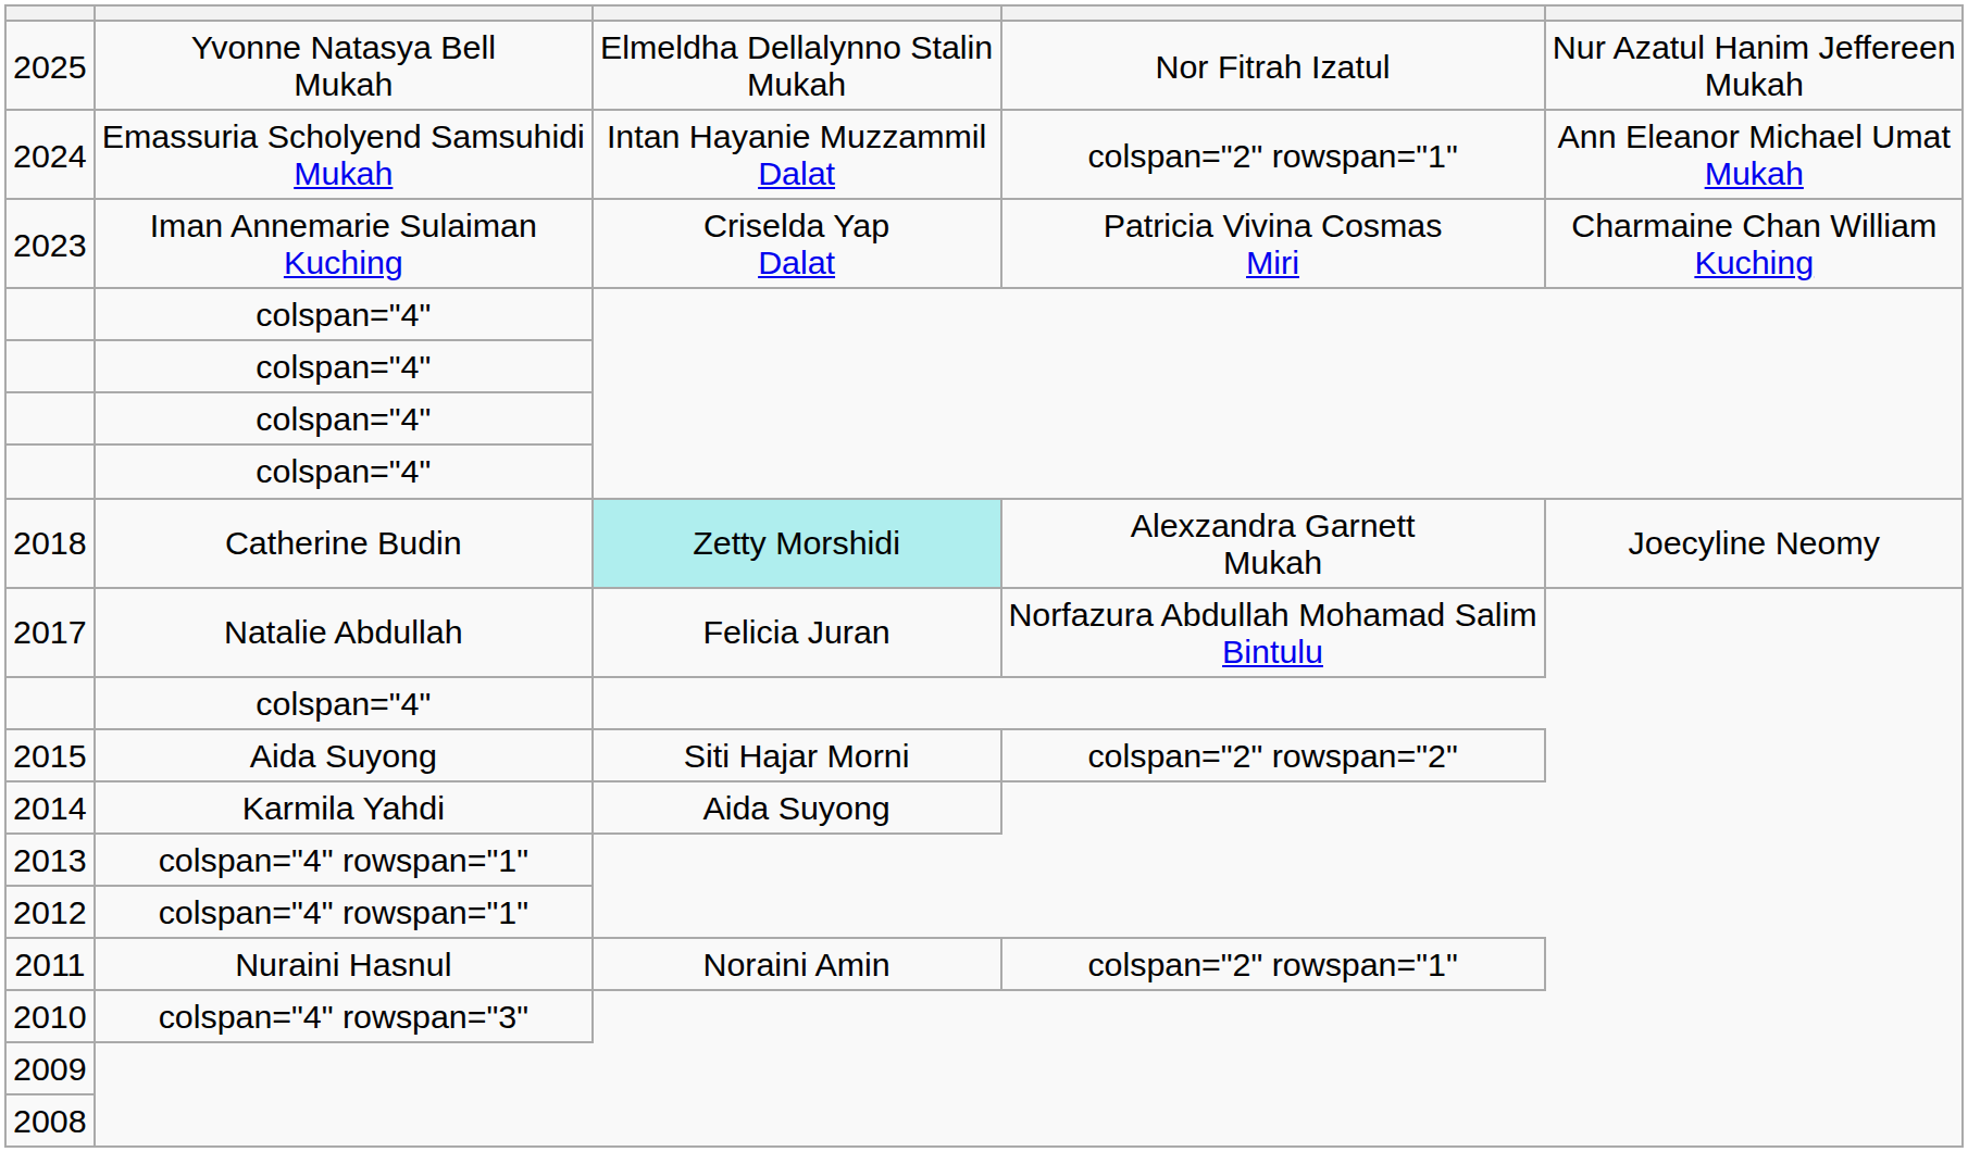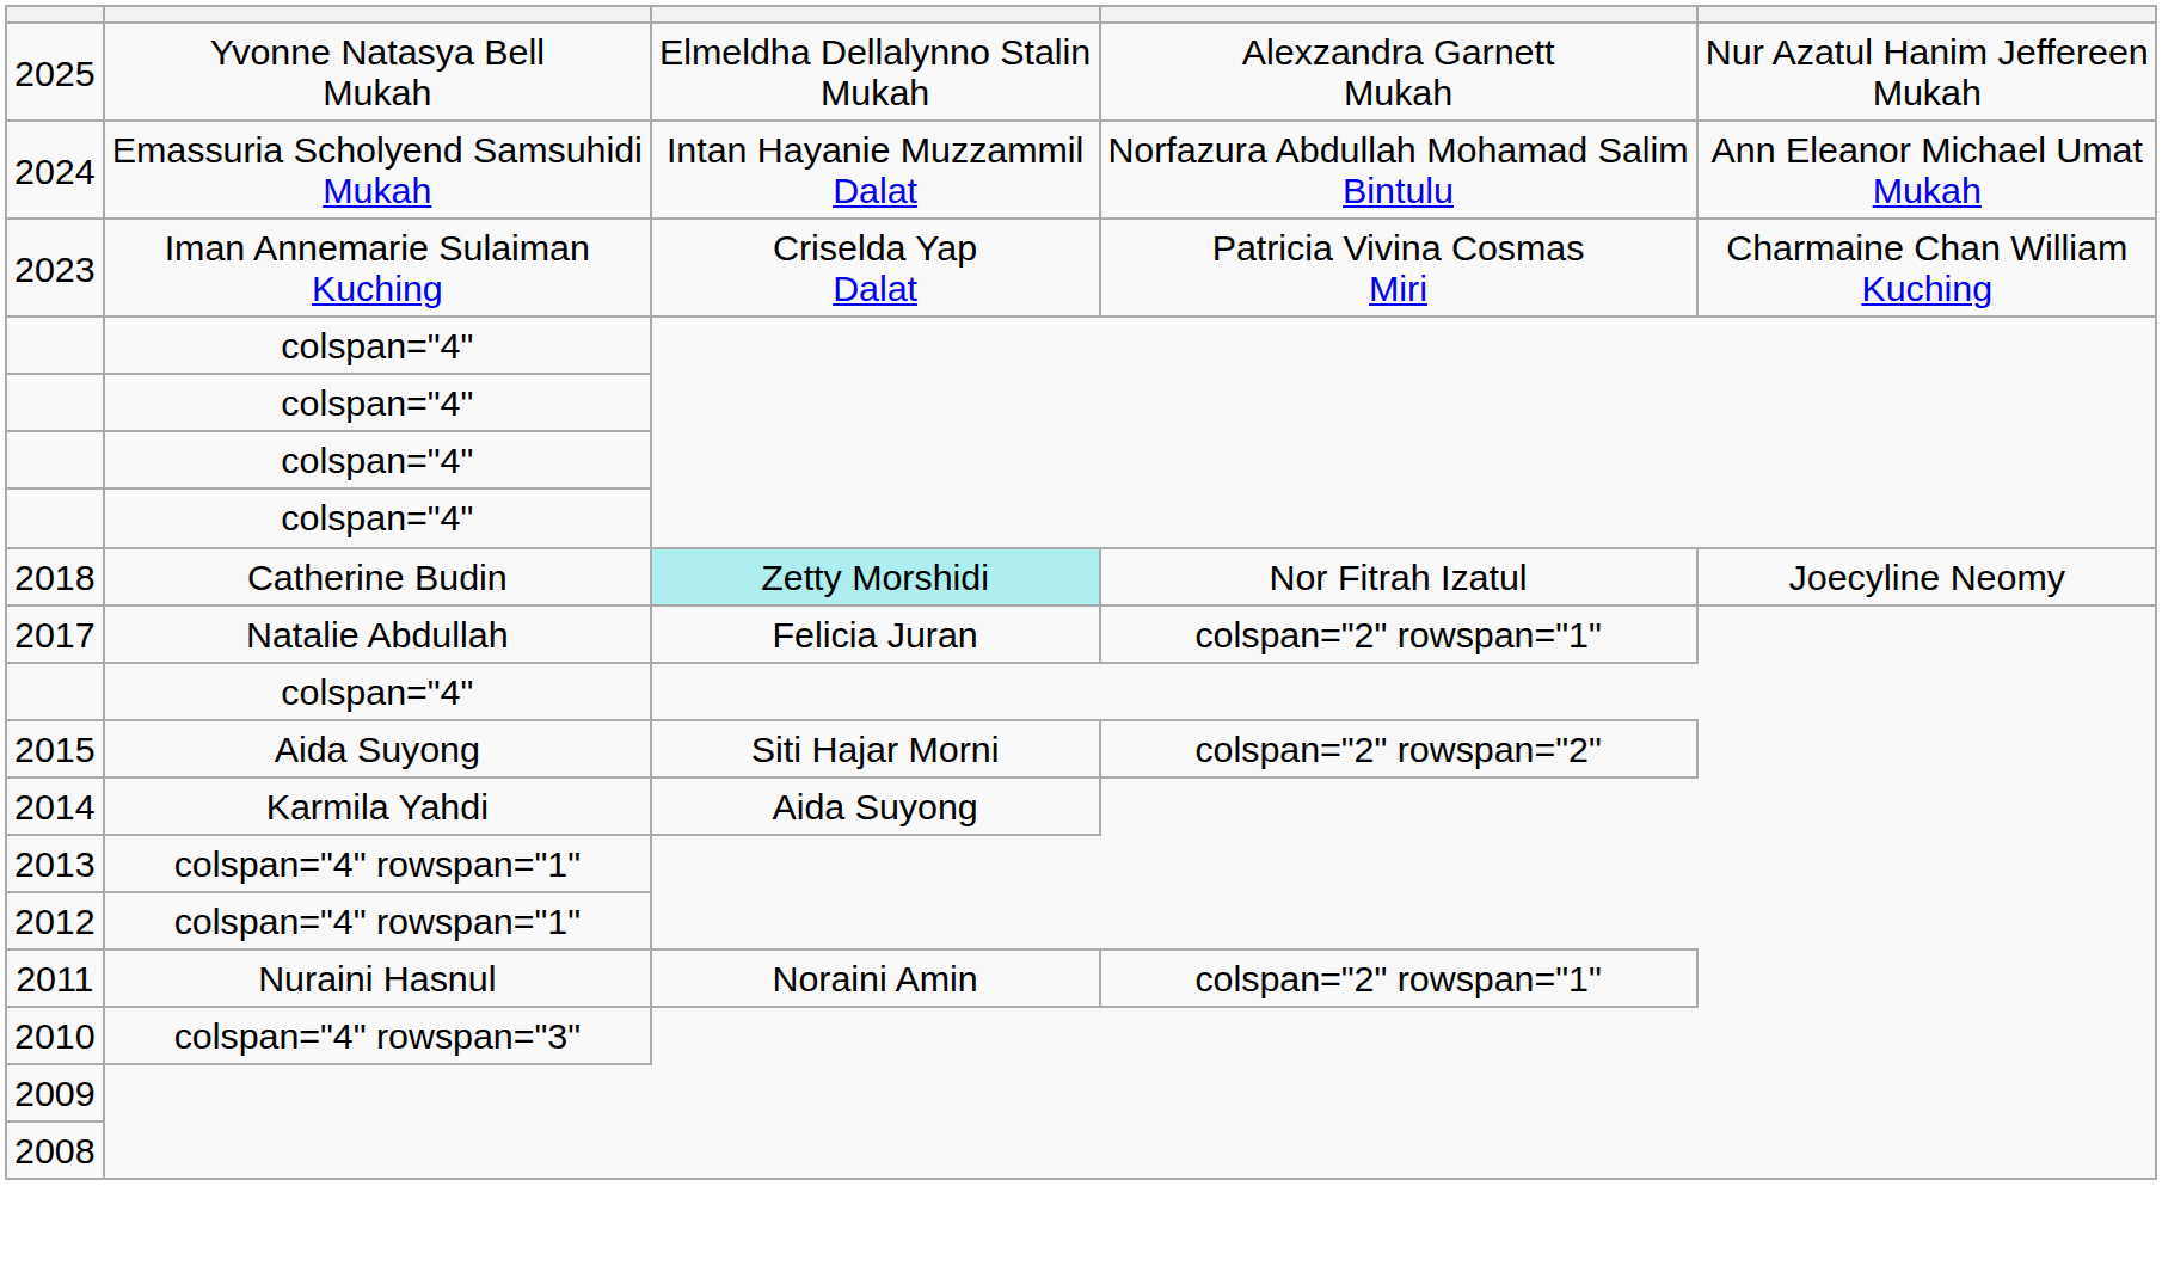2025 | column 4: Nor Fitrah Izatul -> Alexzandra Garnett Mukah
2024 | column 4: colspan="2" rowspan="1" -> Norfazura Abdullah Mohamad Salim Bintulu
2018 | column 4: Alexzandra Garnett Mukah -> Nor Fitrah Izatul
2017 | column 4: Norfazura Abdullah Mohamad Salim Bintulu -> colspan="2" rowspan="1"
